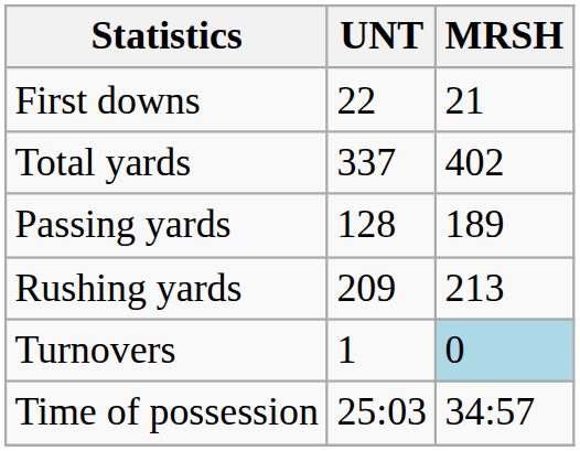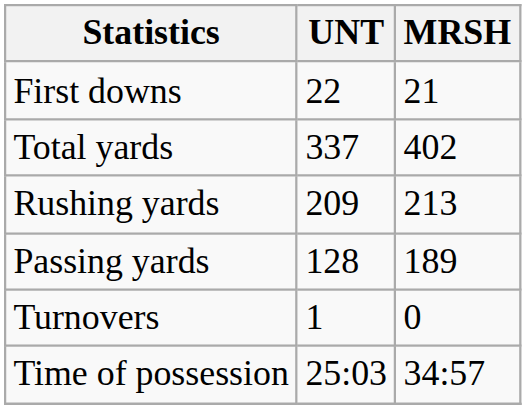rows swapped: Rushing yards <-> Passing yards
Turnovers | MRSH: lightblue background -> no background
